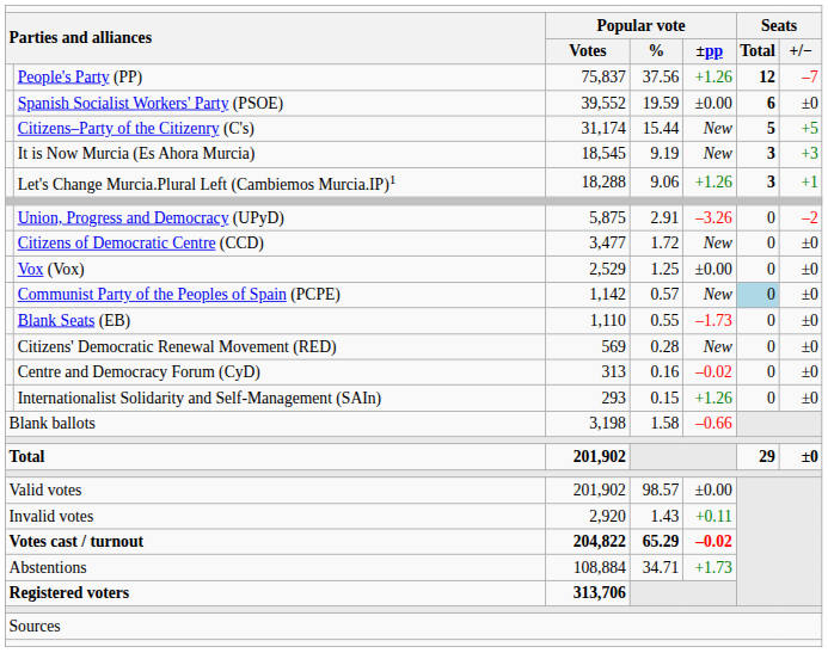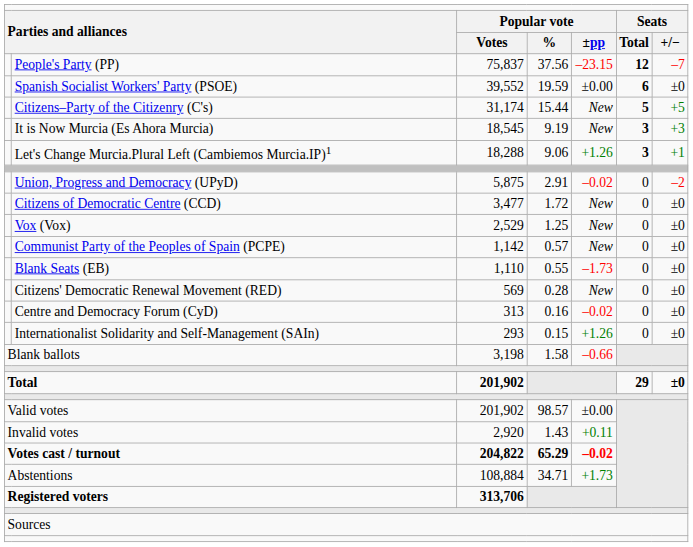People's Party (PP) | column 5: +1.26 -> –23.15
Union, Progress and Democracy (UPyD) | column 5: –3.26 -> –0.02
Vox (Vox) | column 5: ±0.00 -> New
Communist Party of the Peoples of Spain (PCPE) | column 6: lightblue background -> no background
